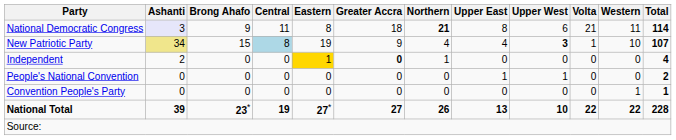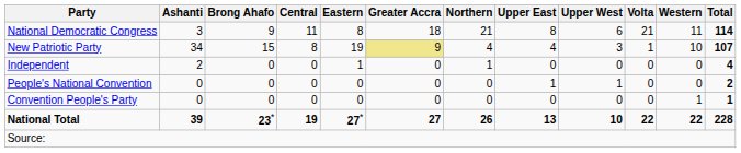National Democratic Congress | Ashanti: lavender background -> no background
National Democratic Congress | Northern: bold -> normal
New Patriotic Party | Ashanti: khaki background -> no background
New Patriotic Party | Central: lightblue background -> no background
New Patriotic Party | Greater Accra: no background -> khaki background
New Patriotic Party | Upper West: bold -> normal
Independent | Eastern: gold background -> no background
Independent | Greater Accra: bold -> normal
